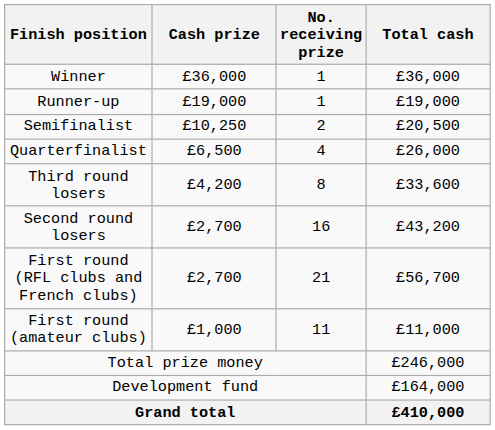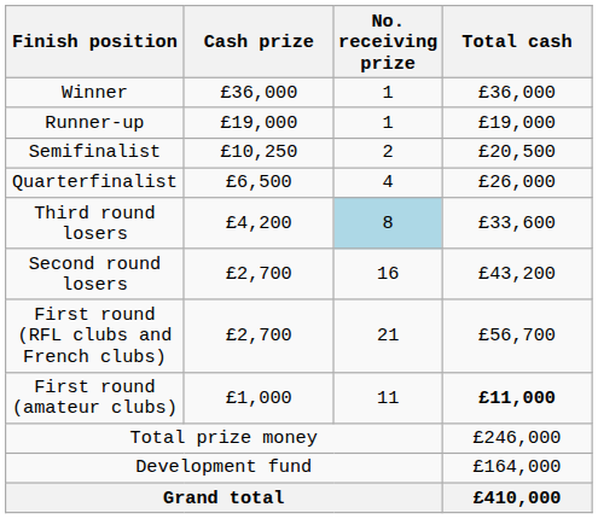Third round losers | No. receiving prize: no background -> lightblue background
First round (amateur clubs) | Total cash: normal -> bold
